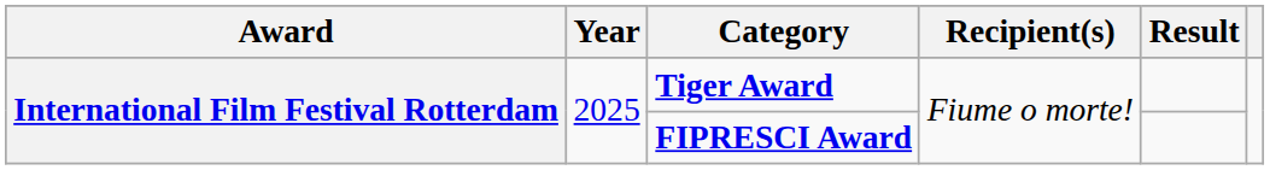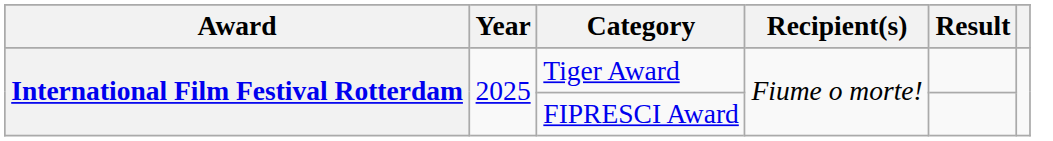Tiger Award | Category: bold -> normal
FIPRESCI Award | Category: bold -> normal
